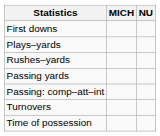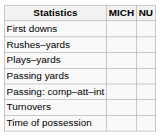rows swapped: Plays–yards <-> Rushes–yards
